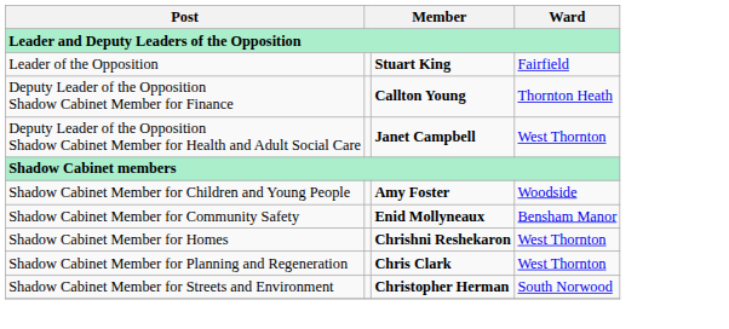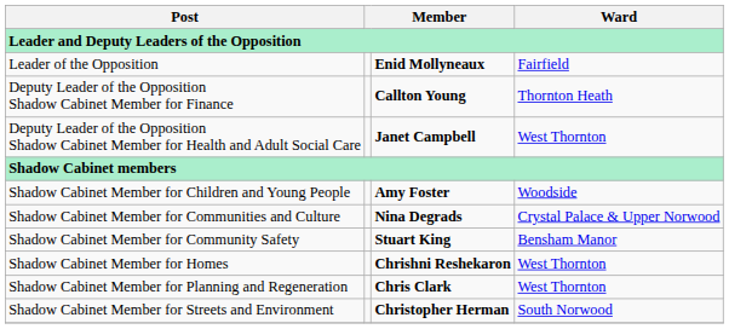Leader of the Opposition | column 3: Stuart King -> Enid Mollyneaux
+ row: Shadow Cabinet Member for Communities and Culture | Nina Degrads | Crystal Palace & Upper Norwood
Shadow Cabinet Member for Community Safety | column 3: Enid Mollyneaux -> Stuart King
